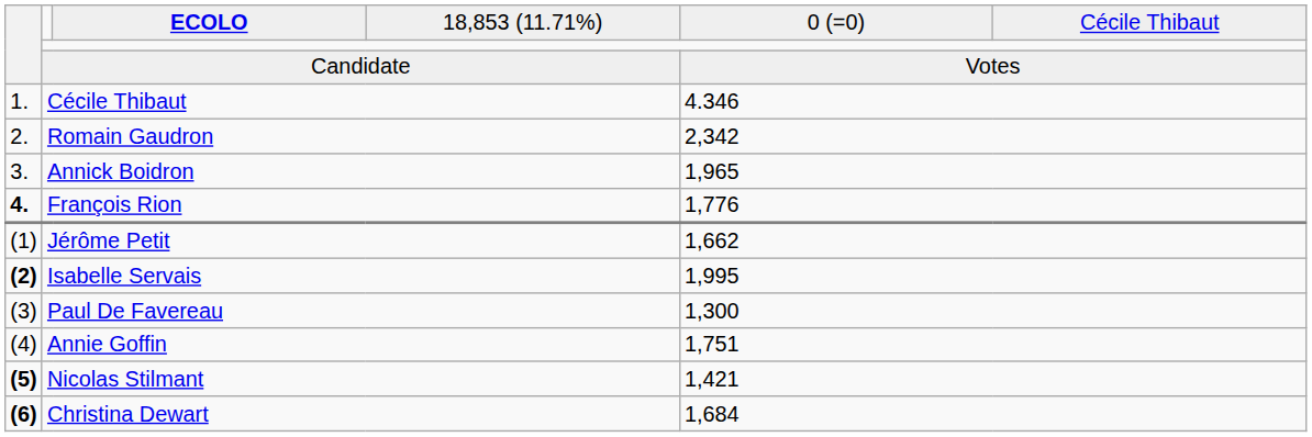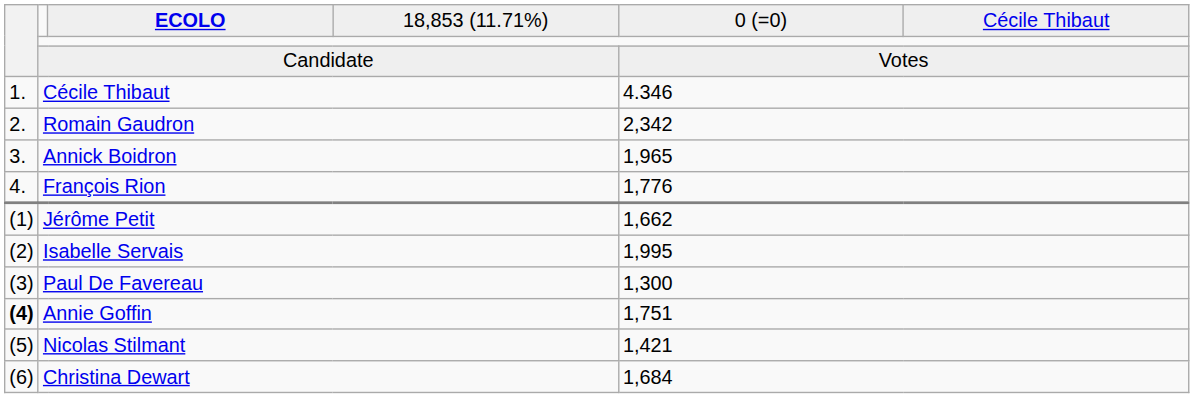François Rion | column 1: bold -> normal
Isabelle Servais | column 1: bold -> normal
Annie Goffin | column 1: normal -> bold
Nicolas Stilmant | column 1: bold -> normal
Christina Dewart | column 1: bold -> normal
